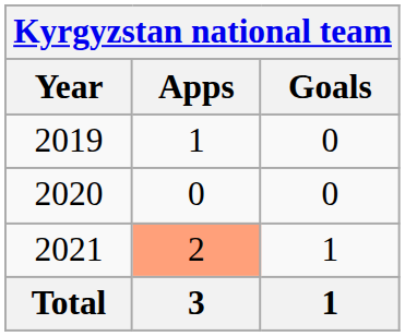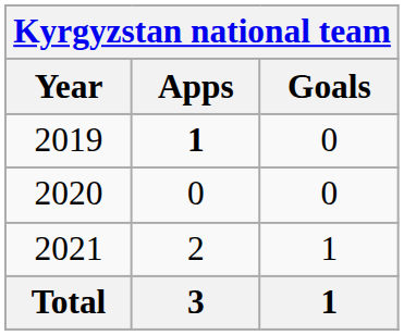2019 | Apps: normal -> bold
2021 | Apps: lightsalmon background -> no background
